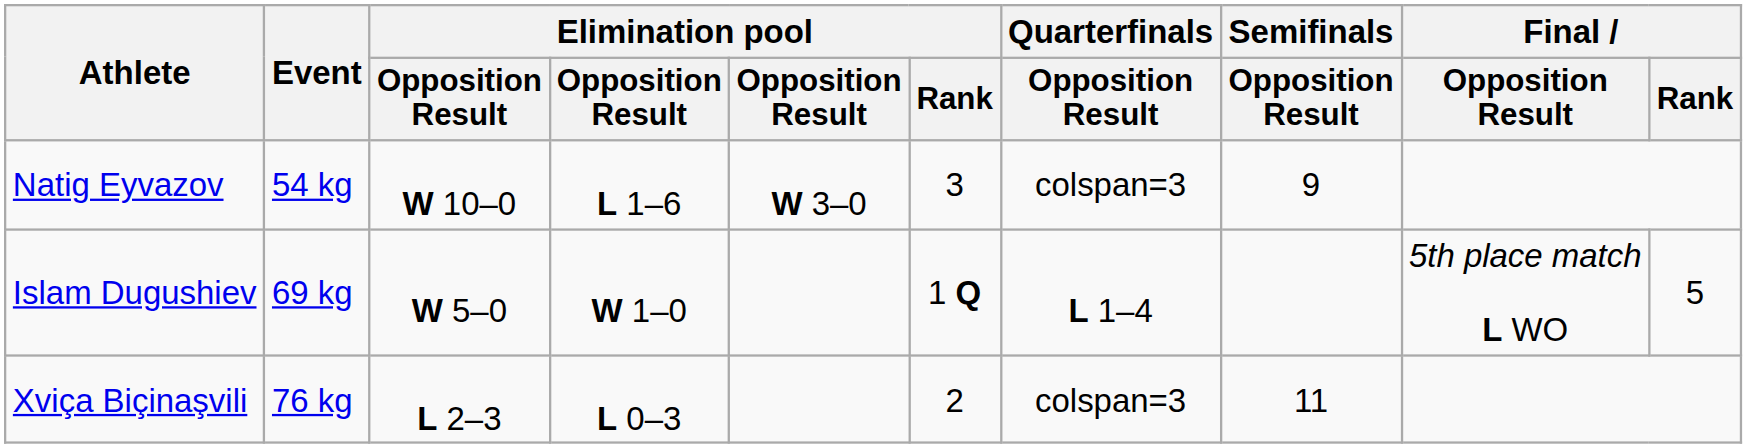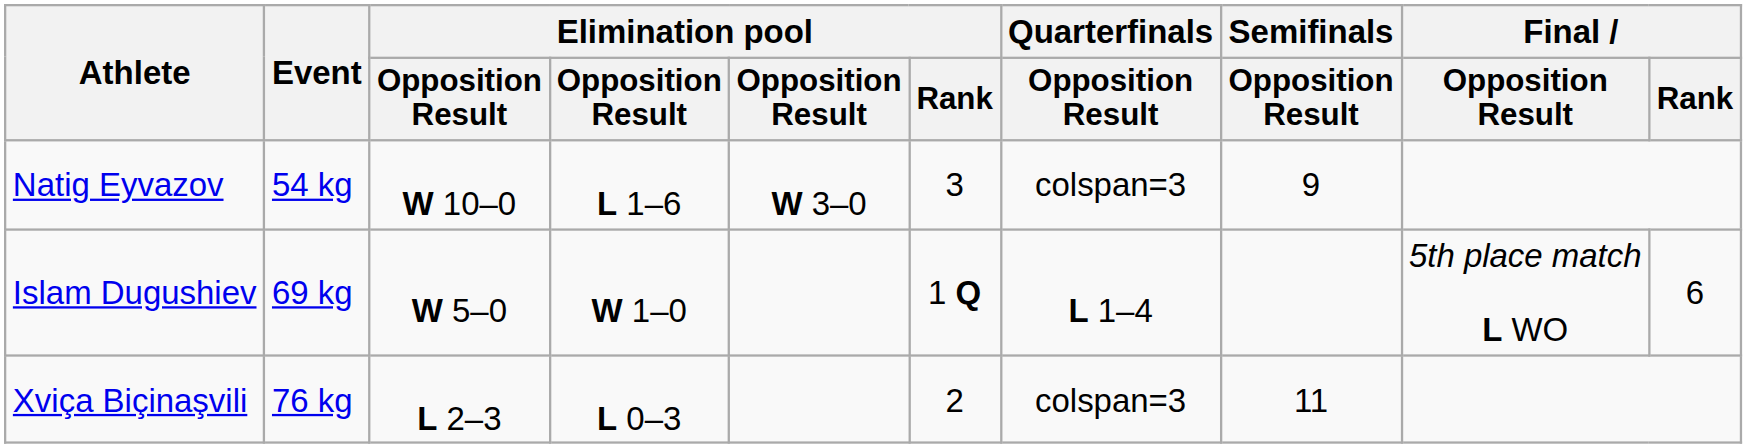Islam Dugushiev | Final / Rank: 5 -> 6
